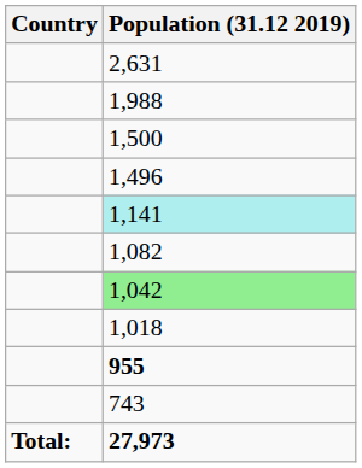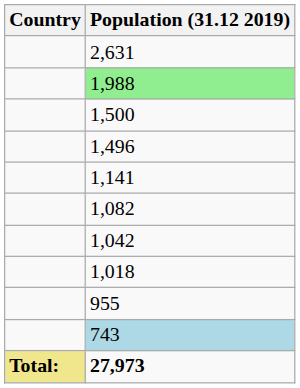1,988 | Population (31.12 2019): no background -> lightgreen background
1,141 | Population (31.12 2019): paleturquoise background -> no background
1,042 | Population (31.12 2019): lightgreen background -> no background
955 | Population (31.12 2019): bold -> normal
743 | Population (31.12 2019): no background -> lightblue background
27,973 | Country: no background -> khaki background
